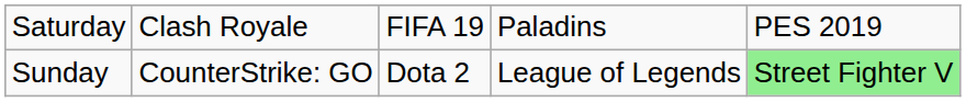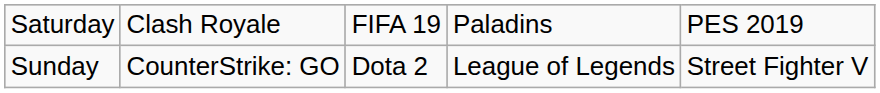Sunday | column 5: lightgreen background -> no background
